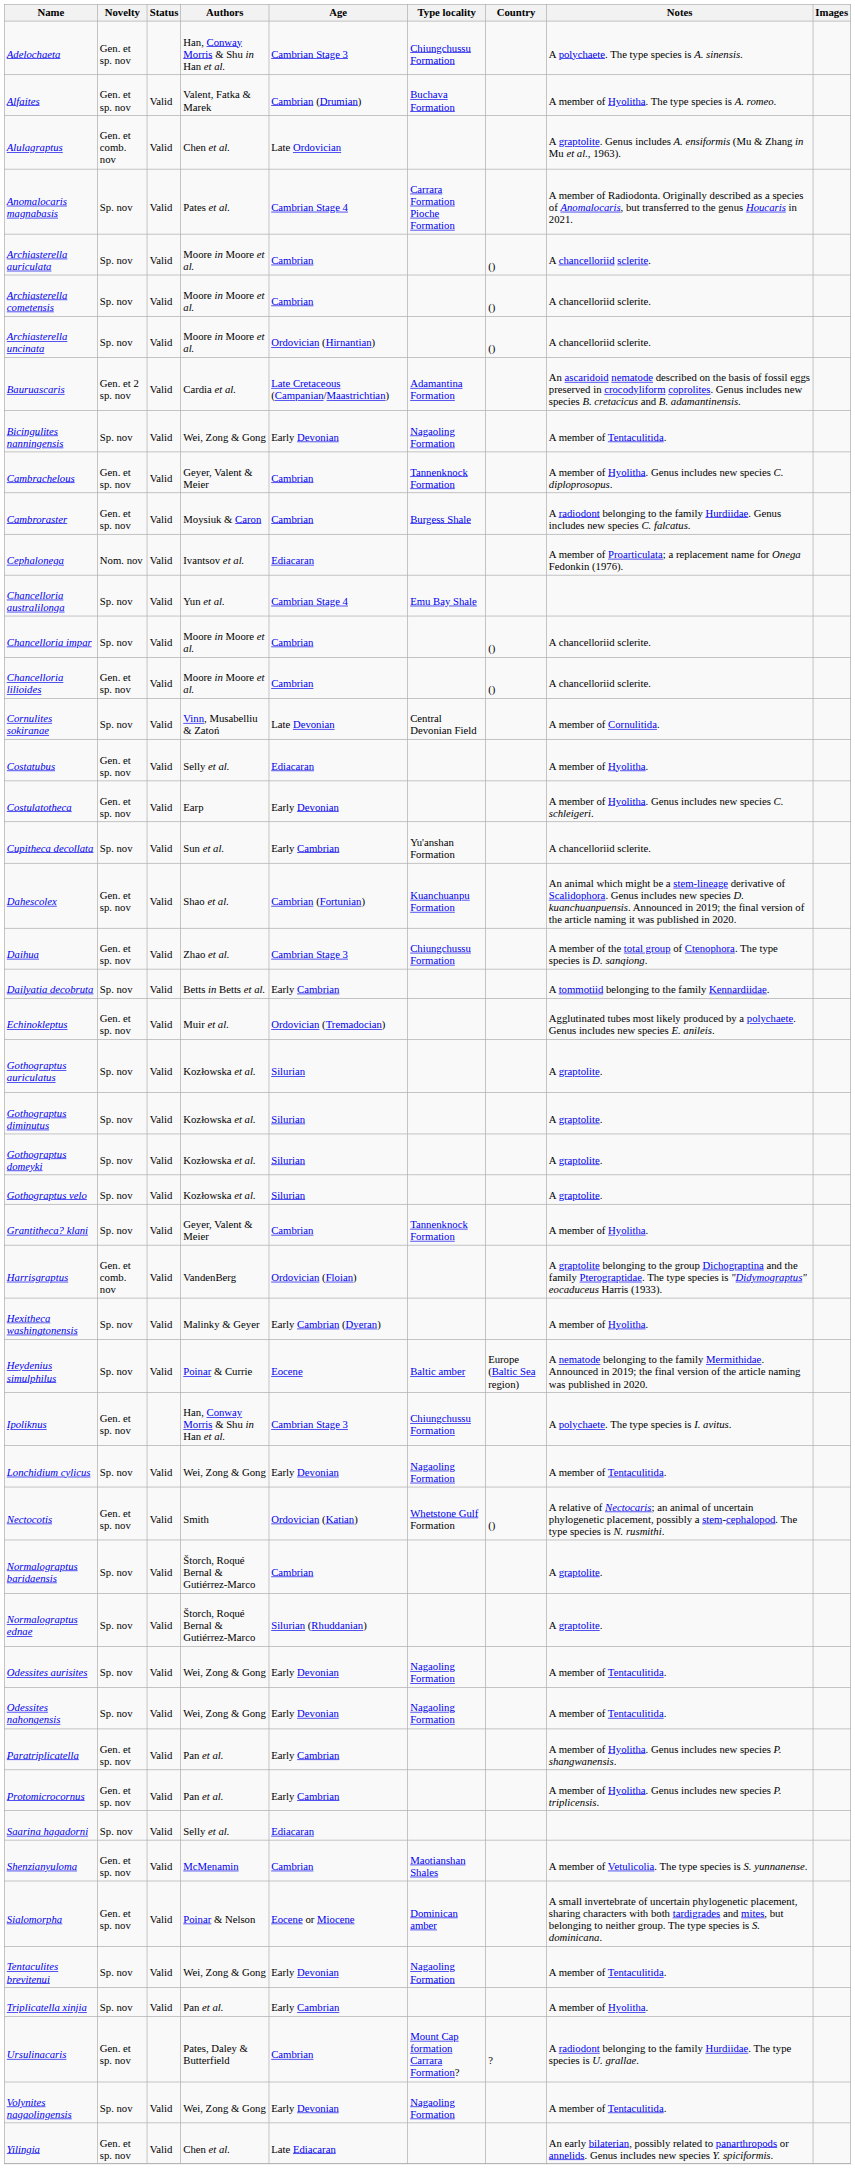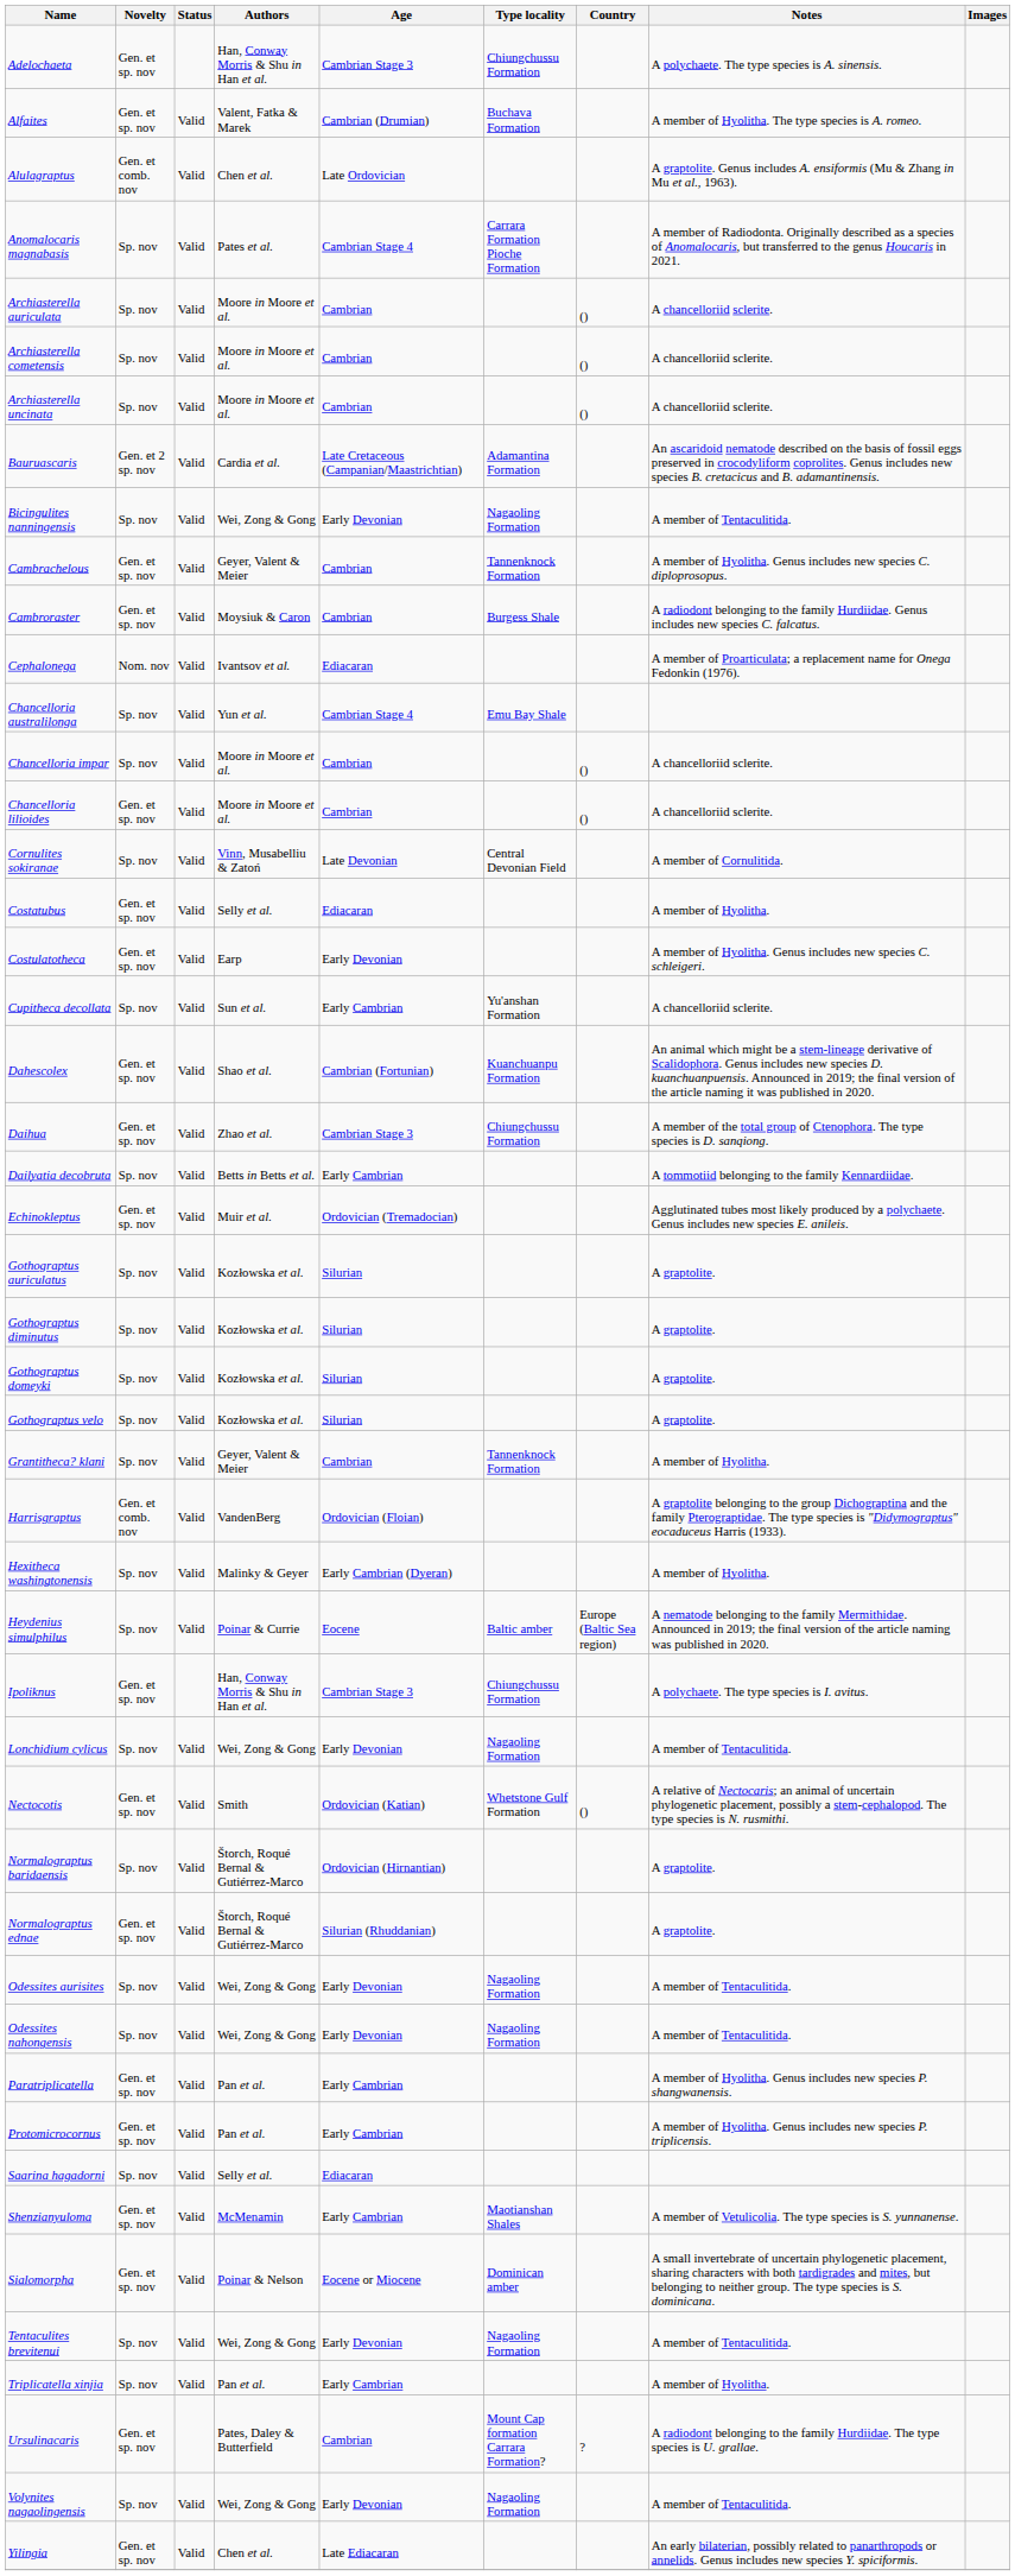Archiasterella uncinata | Age: Ordovician (Hirnantian) -> Cambrian
Normalograptus baridaensis | Age: Cambrian -> Ordovician (Hirnantian)
Normalograptus ednae | Novelty: Sp. nov -> Gen. et sp. nov
Shenzianyuloma | Age: Cambrian -> Early Cambrian
